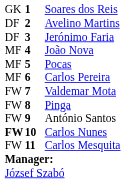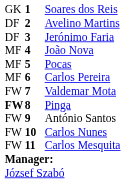Pinga | column 1: normal -> bold
Carlos Nunes | column 1: bold -> normal
